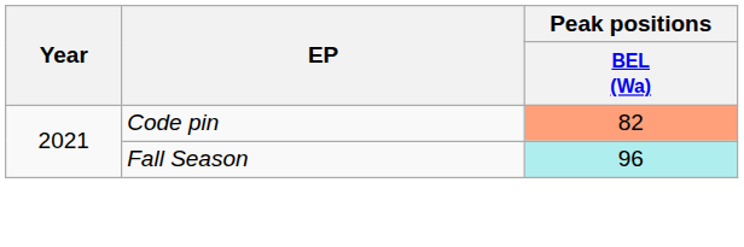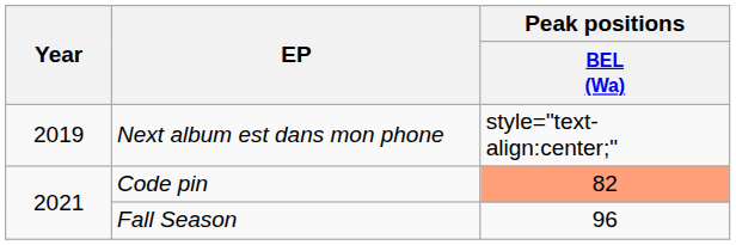+ row: 2019 | Next album est dans mon phone | style="text-align:center;"
Fall Season | Peak positions / BEL (Wa): paleturquoise background -> no background
